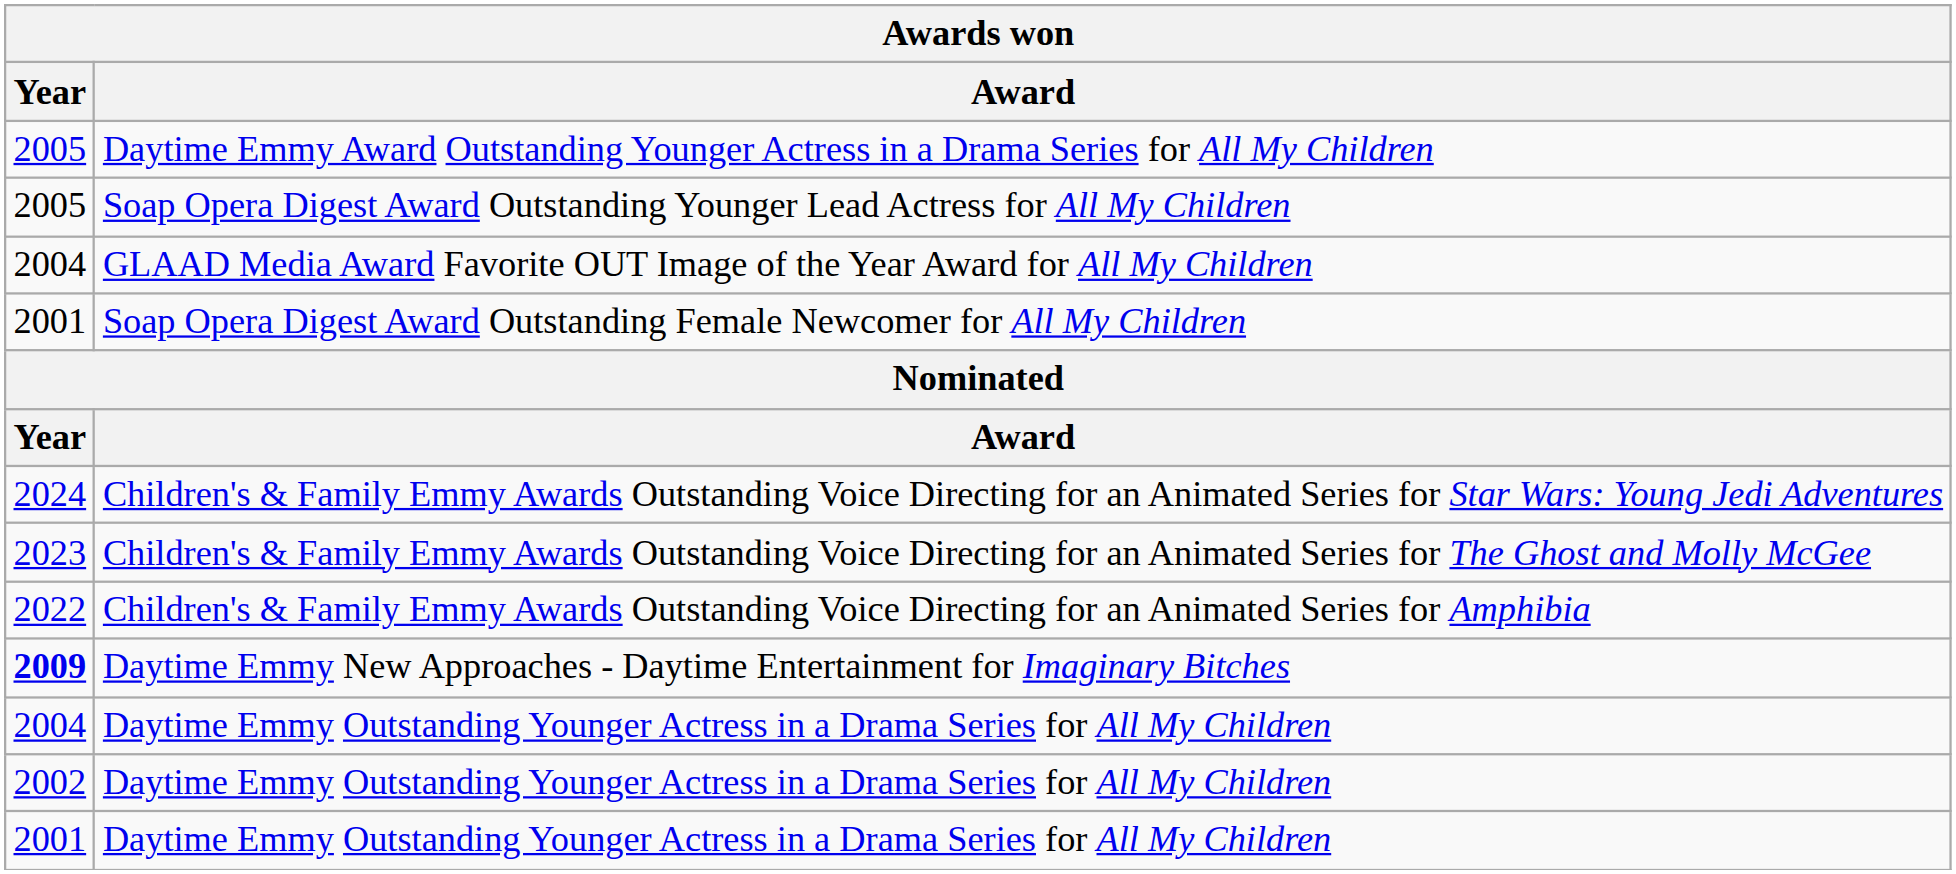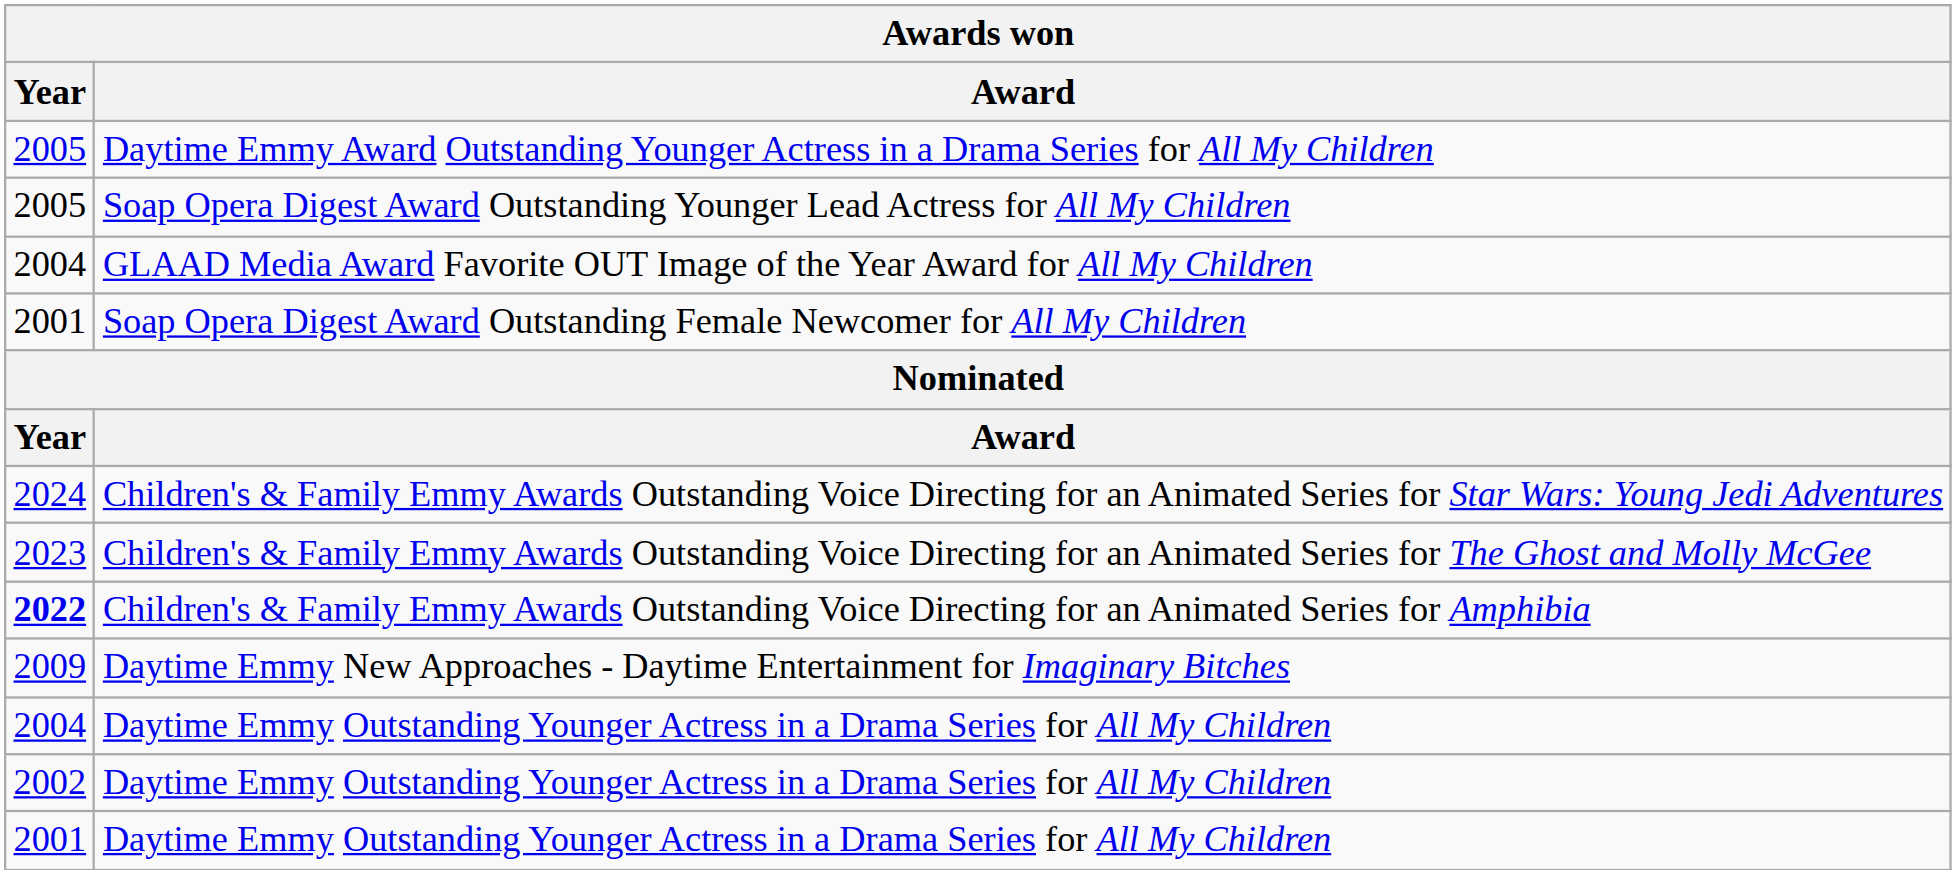row 11 | Awards won / Year: normal -> bold
row 12 | Awards won / Year: bold -> normal
